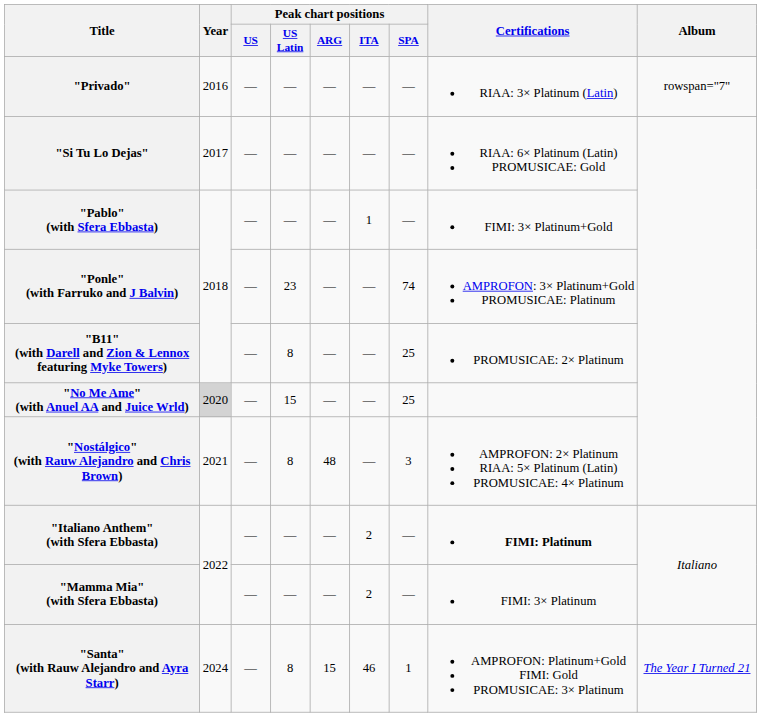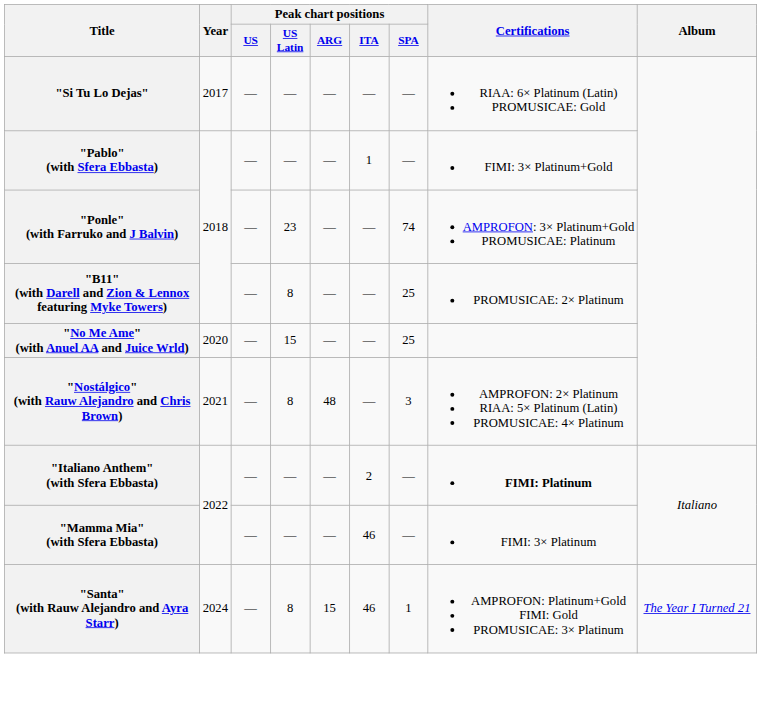- row: "Privado" | 2016 | — | — | — | — | — | RIAA: 3× Platinum (Latin) | rowspan="7"
"No Me Ame" (with Anuel AA and Juice Wrld) | Year: lightgrey background -> no background
"Mamma Mia" (with Sfera Ebbasta) | Peak chart positions / ITA: 2 -> 46
